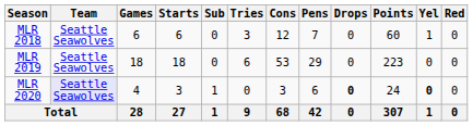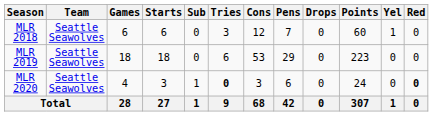MLR 2020 | Team: lavender background -> no background
MLR 2020 | Tries: normal -> bold
MLR 2020 | Drops: bold -> normal
MLR 2020 | Yel: bold -> normal
MLR 2020 | Red: normal -> bold
